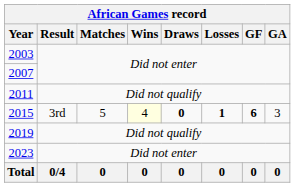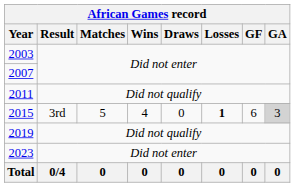2015 | African Games record / Wins: lightyellow background -> no background
2015 | African Games record / Draws: bold -> normal
2015 | African Games record / GF: bold -> normal
2015 | African Games record / GA: no background -> lightgrey background
